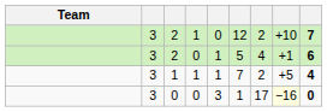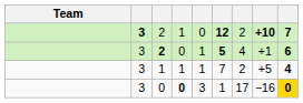row 2 | column 2: normal -> bold
row 2 | column 6: normal -> bold
row 2 | column 8: normal -> bold
row 3 | column 3: normal -> bold
row 3 | column 6: normal -> bold
row 5 | column 4: normal -> bold
row 5 | column 8: lightyellow background -> no background
row 5 | column 9: no background -> gold background
